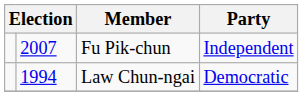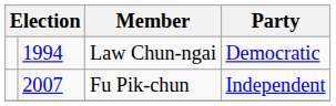rows swapped: Law Chun-ngai <-> Fu Pik-chun
